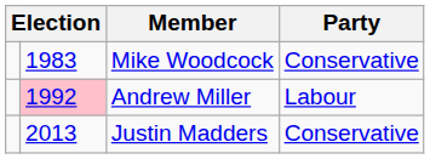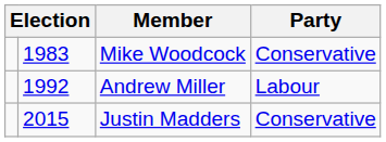Andrew Miller | column 2: pink background -> no background
Justin Madders | column 2: 2013 -> 2015
